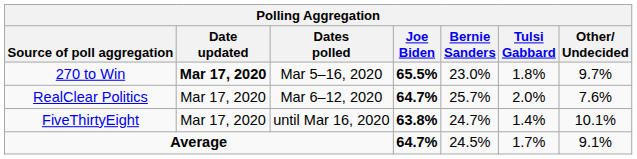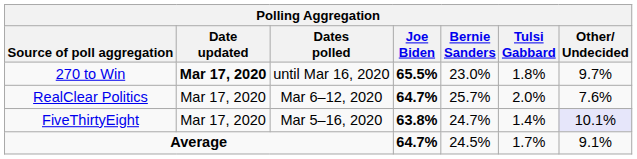270 to Win | Dates polled: Mar 5–16, 2020 -> until Mar 16, 2020
FiveThirtyEight | Dates polled: until Mar 16, 2020 -> Mar 5–16, 2020
FiveThirtyEight | Other/ Undecided: no background -> lavender background
